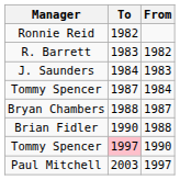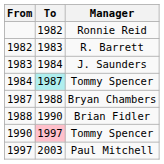columns swapped: From <-> Manager
row 5 | To: no background -> paleturquoise background
